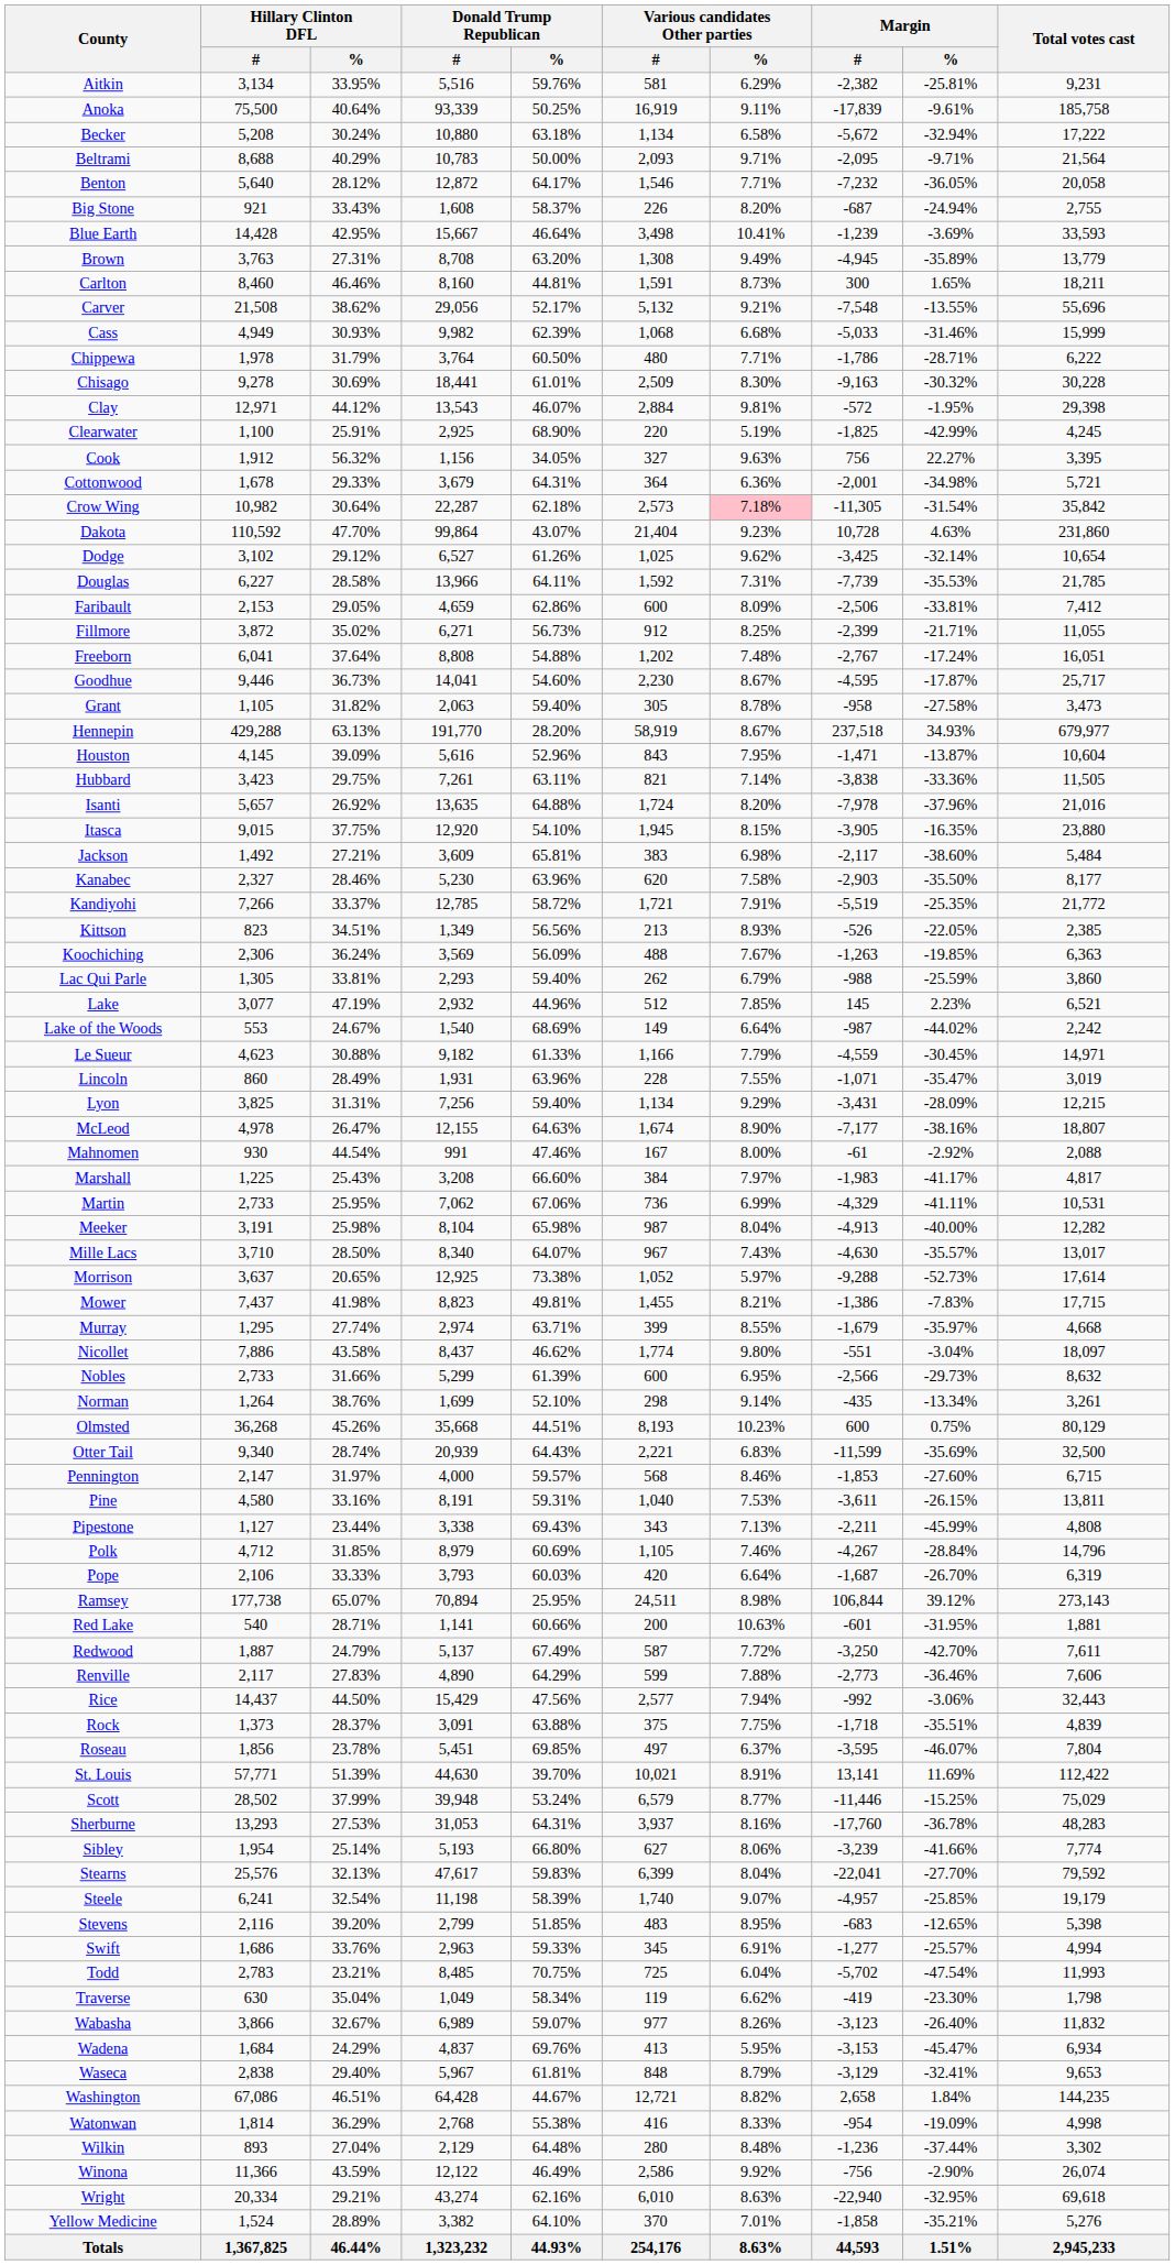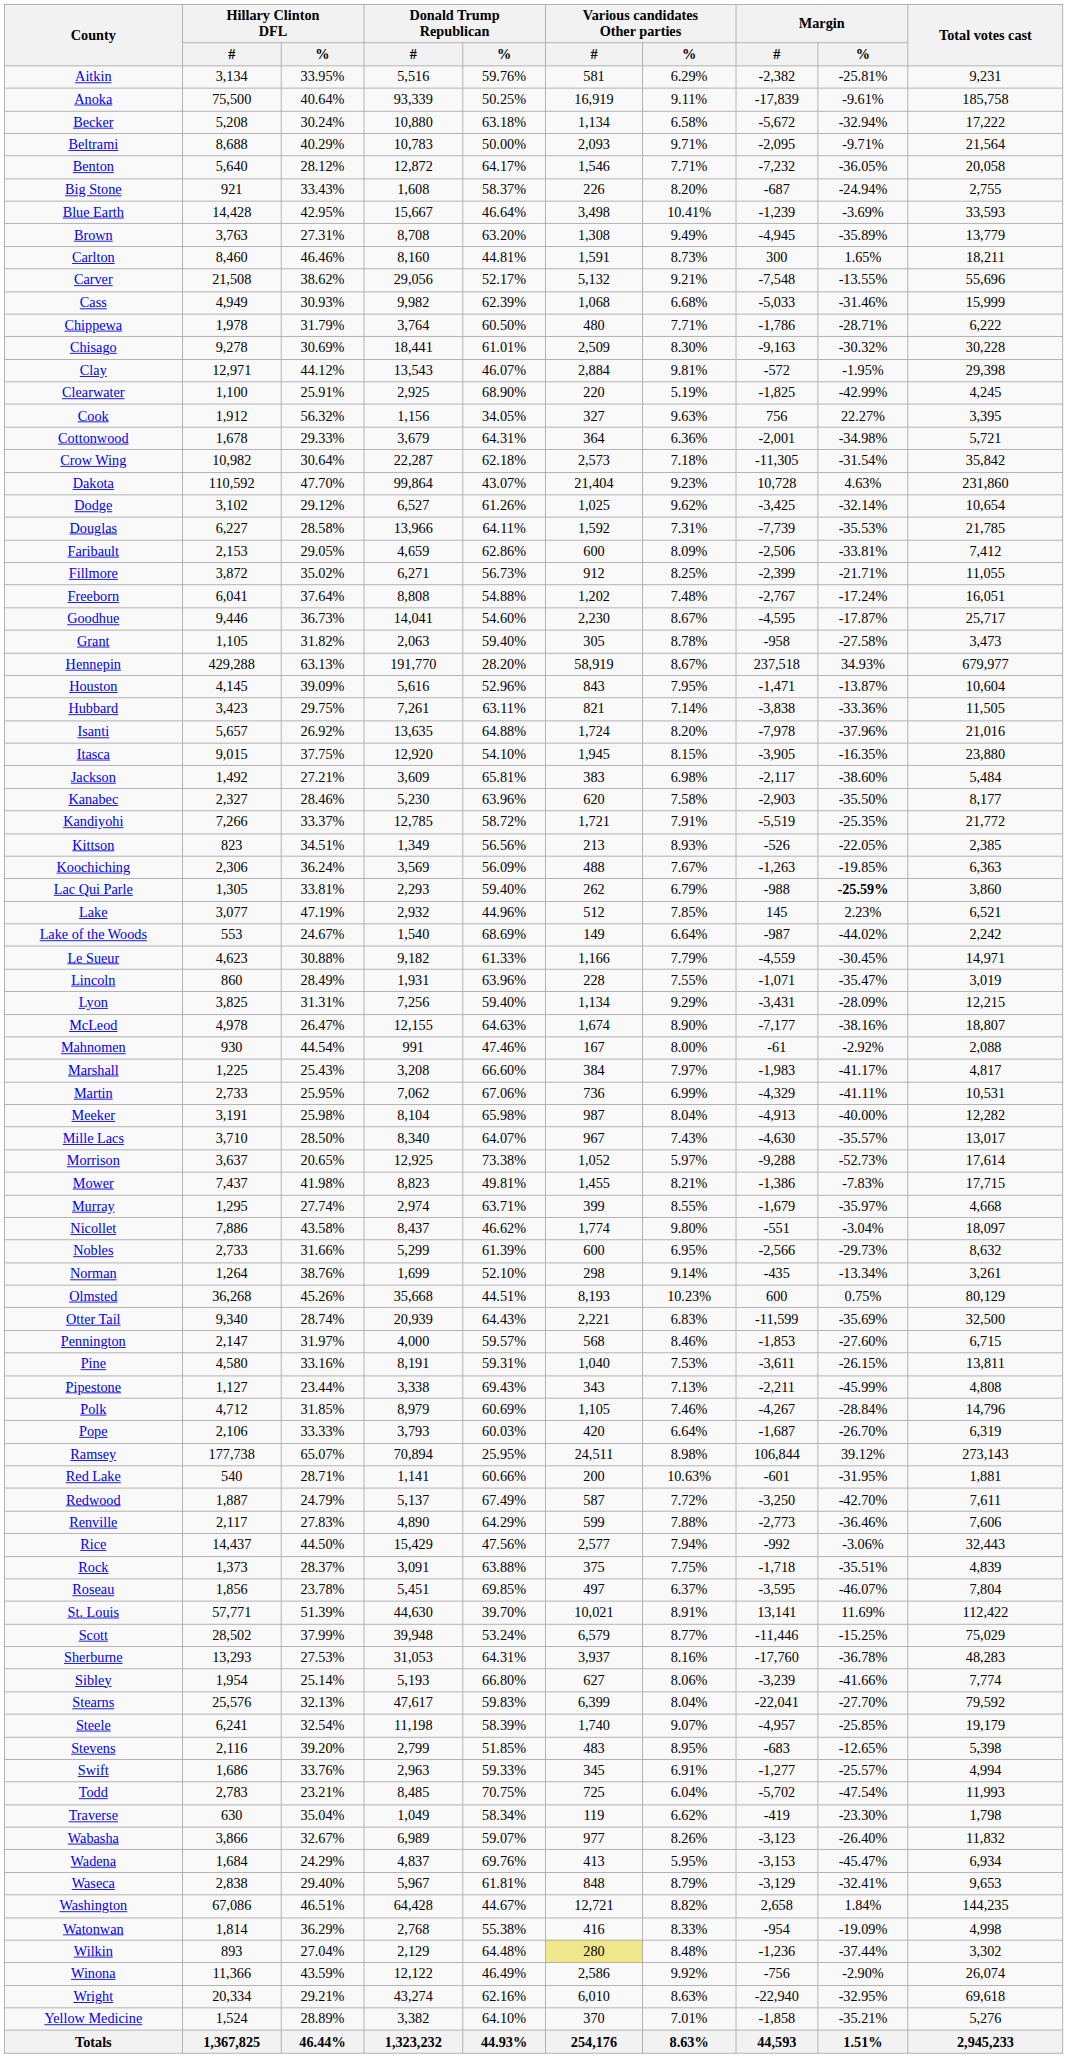Crow Wing | Various candidates Other parties / %: pink background -> no background
Lac Qui Parle | Margin / %: normal -> bold
Wilkin | Various candidates Other parties / #: no background -> khaki background
